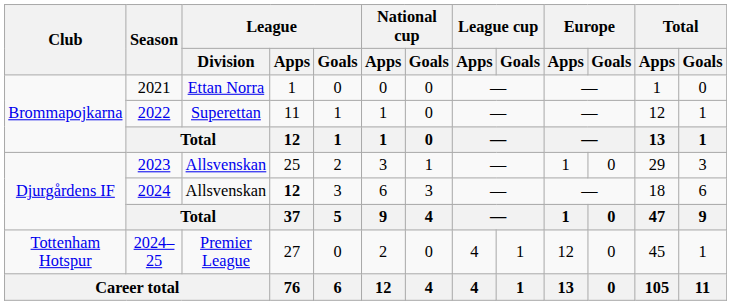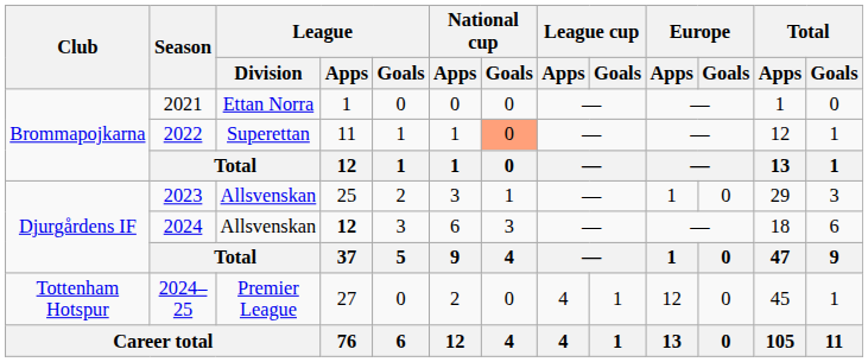2022 | National cup / Goals: no background -> lightsalmon background
